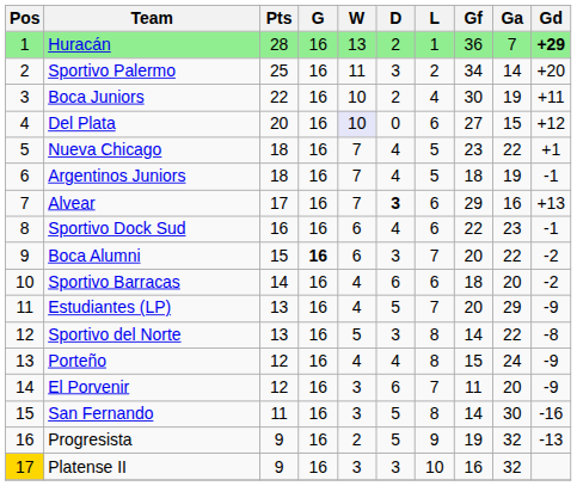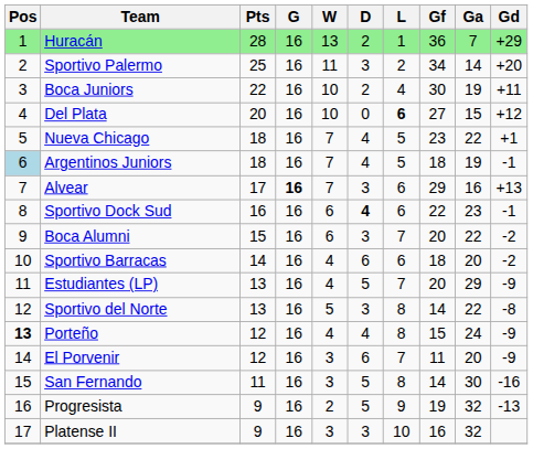Huracán | Gd: bold -> normal
Del Plata | W: lavender background -> no background
Del Plata | L: normal -> bold
Argentinos Juniors | Pos: no background -> lightblue background
Alvear | G: normal -> bold
Alvear | D: bold -> normal
Sportivo Dock Sud | D: normal -> bold
Boca Alumni | G: bold -> normal
Porteño | Pos: normal -> bold
Platense II | Pos: gold background -> no background
